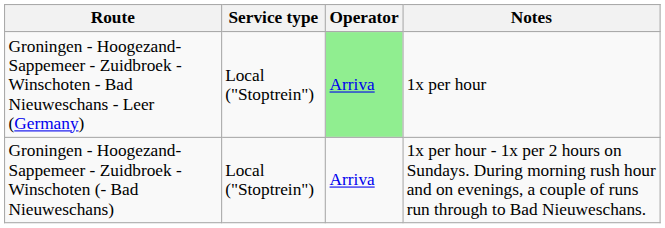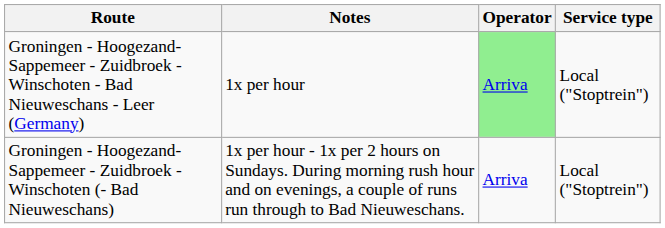columns swapped: Service type <-> Notes
